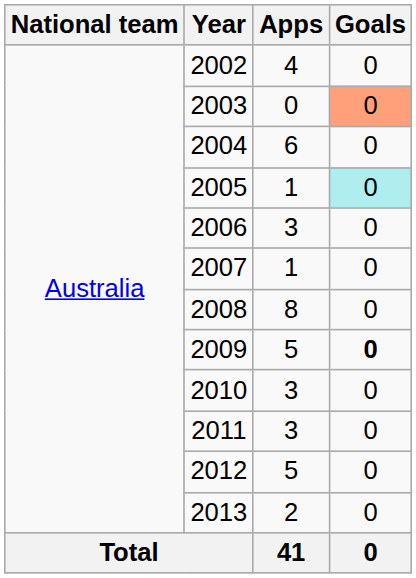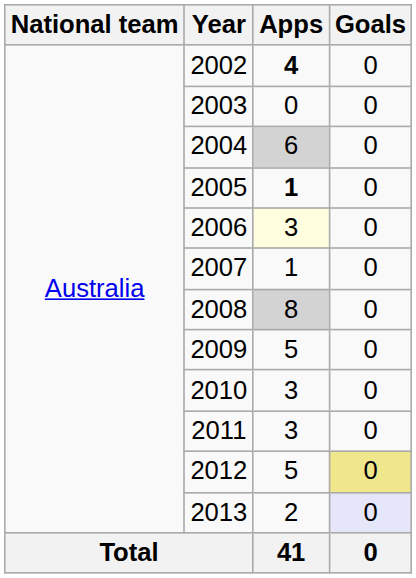2002 | Apps: normal -> bold
2003 | Goals: lightsalmon background -> no background
2004 | Apps: no background -> lightgrey background
2005 | Apps: normal -> bold
2005 | Goals: paleturquoise background -> no background
2006 | Apps: no background -> lightyellow background
2008 | Apps: no background -> lightgrey background
2009 | Goals: bold -> normal
2012 | Goals: no background -> khaki background
2013 | Goals: no background -> lavender background
